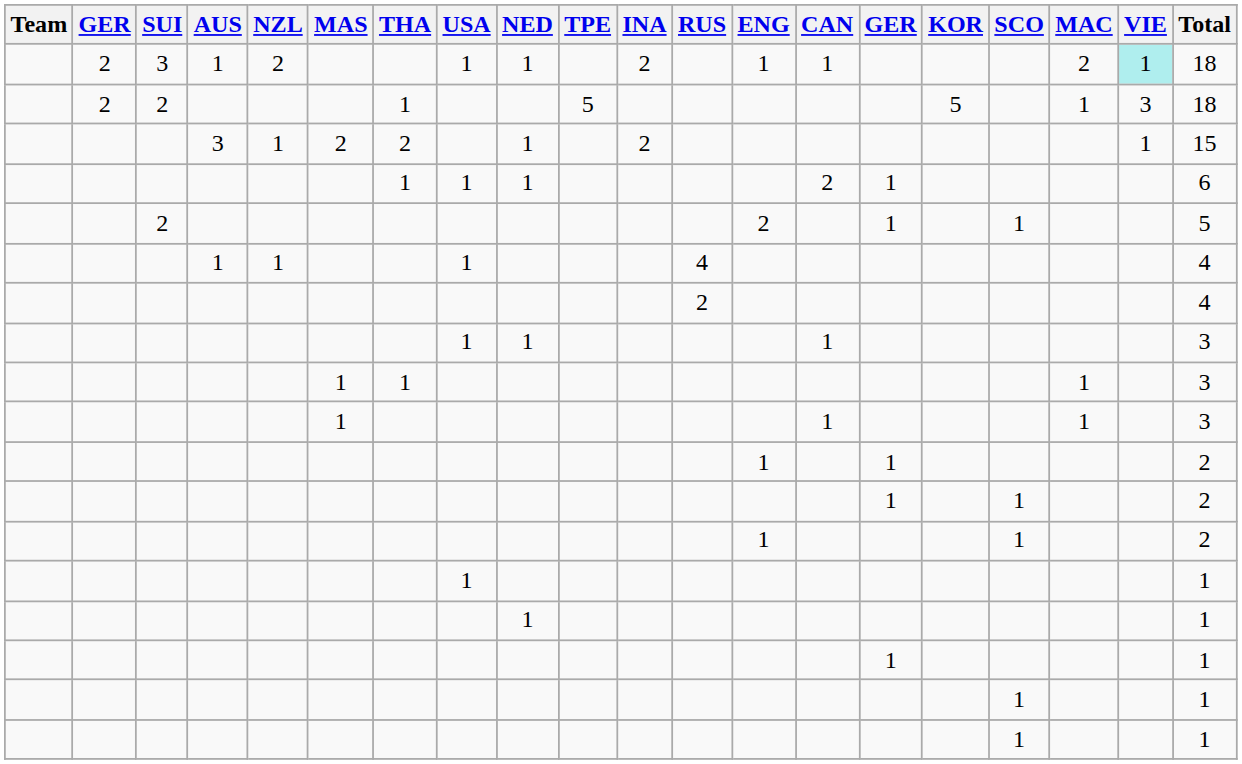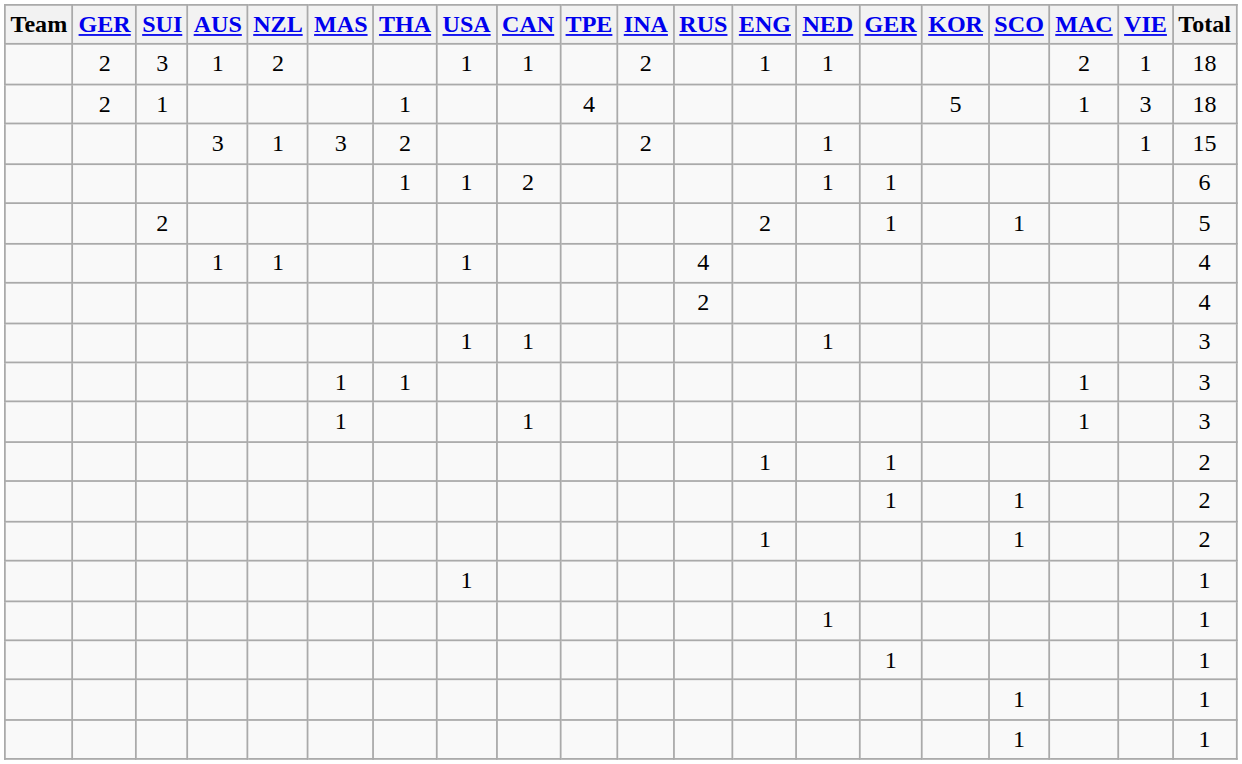columns swapped: CAN <-> NED
row 2 | VIE: paleturquoise background -> no background
row 3 | SUI: 2 -> 1
row 3 | TPE: 5 -> 4
row 4 | MAS: 2 -> 3
